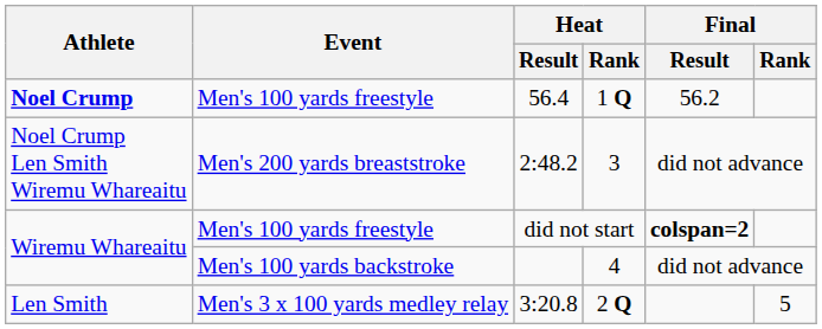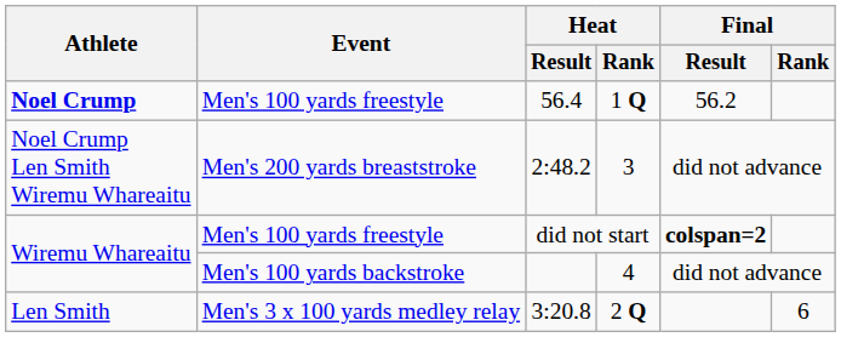3:20.8 | Final / Rank: 5 -> 6
